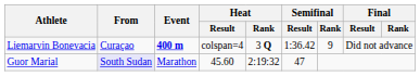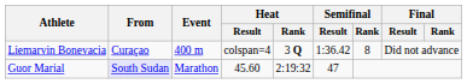Liemarvin Bonevacia | Event: bold -> normal
Liemarvin Bonevacia | Semifinal / Rank: 9 -> 8
